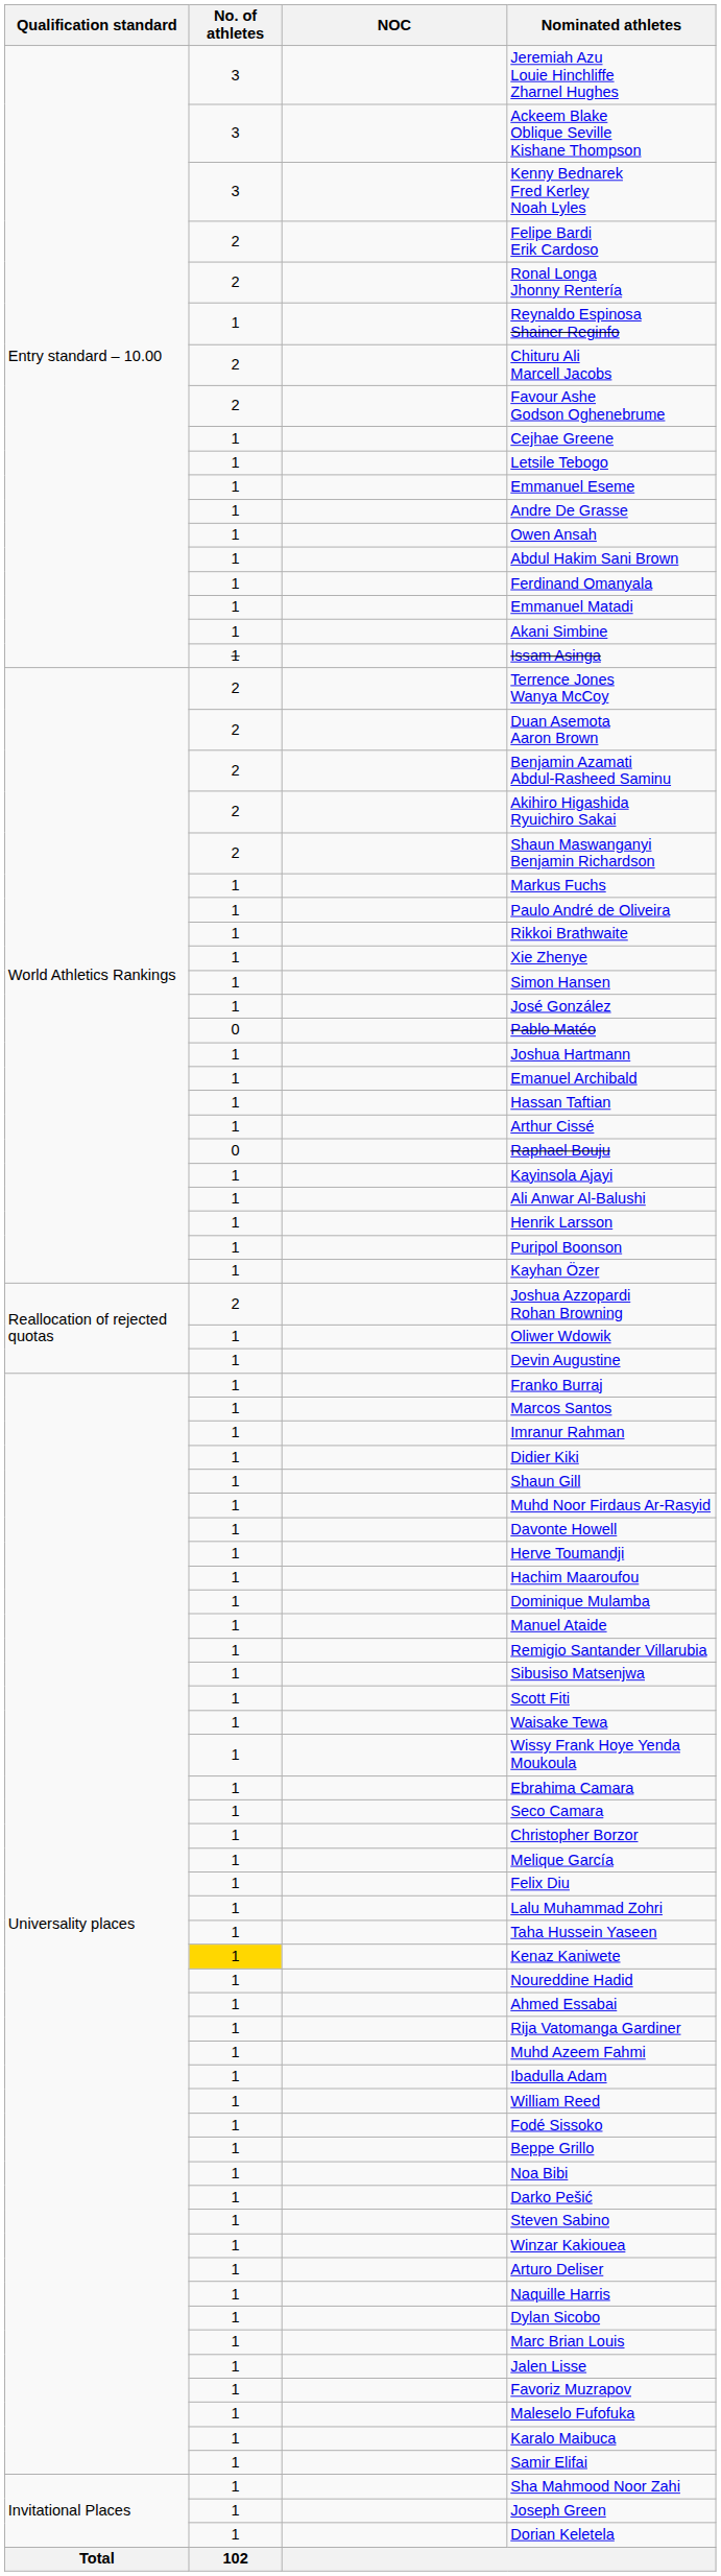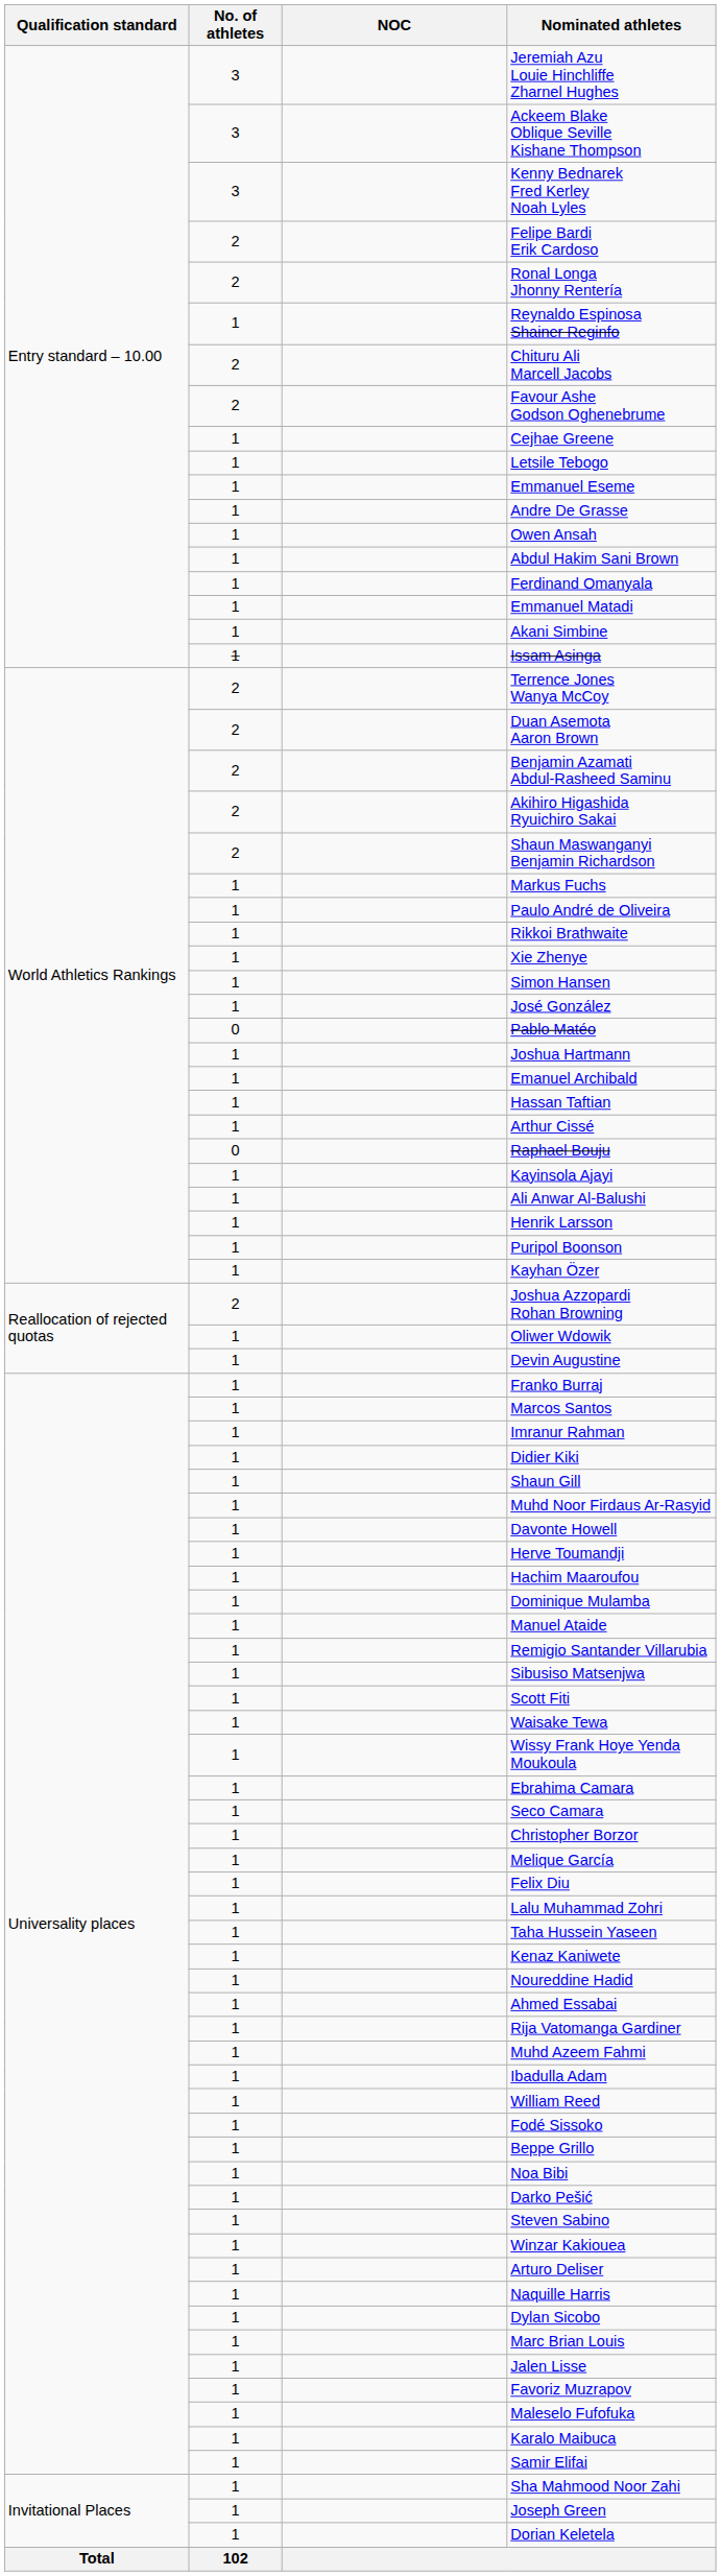Kenaz Kaniwete | No. of athletes: gold background -> no background
